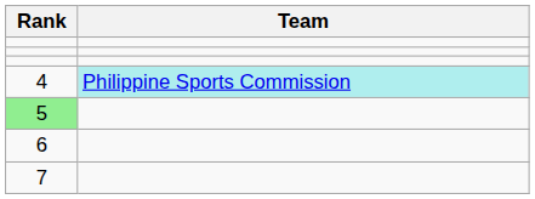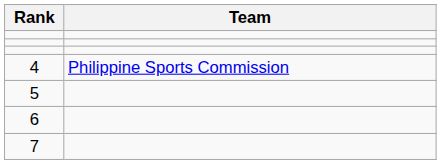row 5 | Team: paleturquoise background -> no background
row 6 | Rank: lightgreen background -> no background
